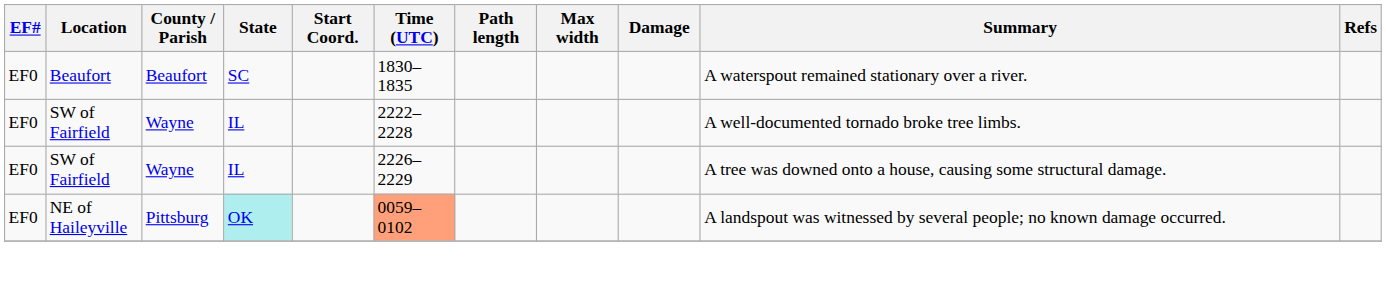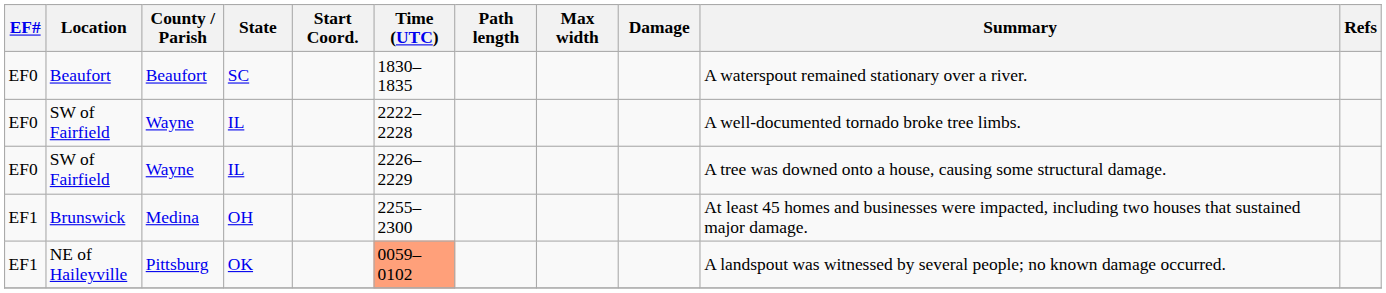+ row: EF1 | Brunswick | Medina | OH | 2255–2300 | At least 45 homes and businesses were impacted, including two houses that sustained major damage.
NE of Haileyville | EF#: EF0 -> EF1
NE of Haileyville | State: paleturquoise background -> no background
